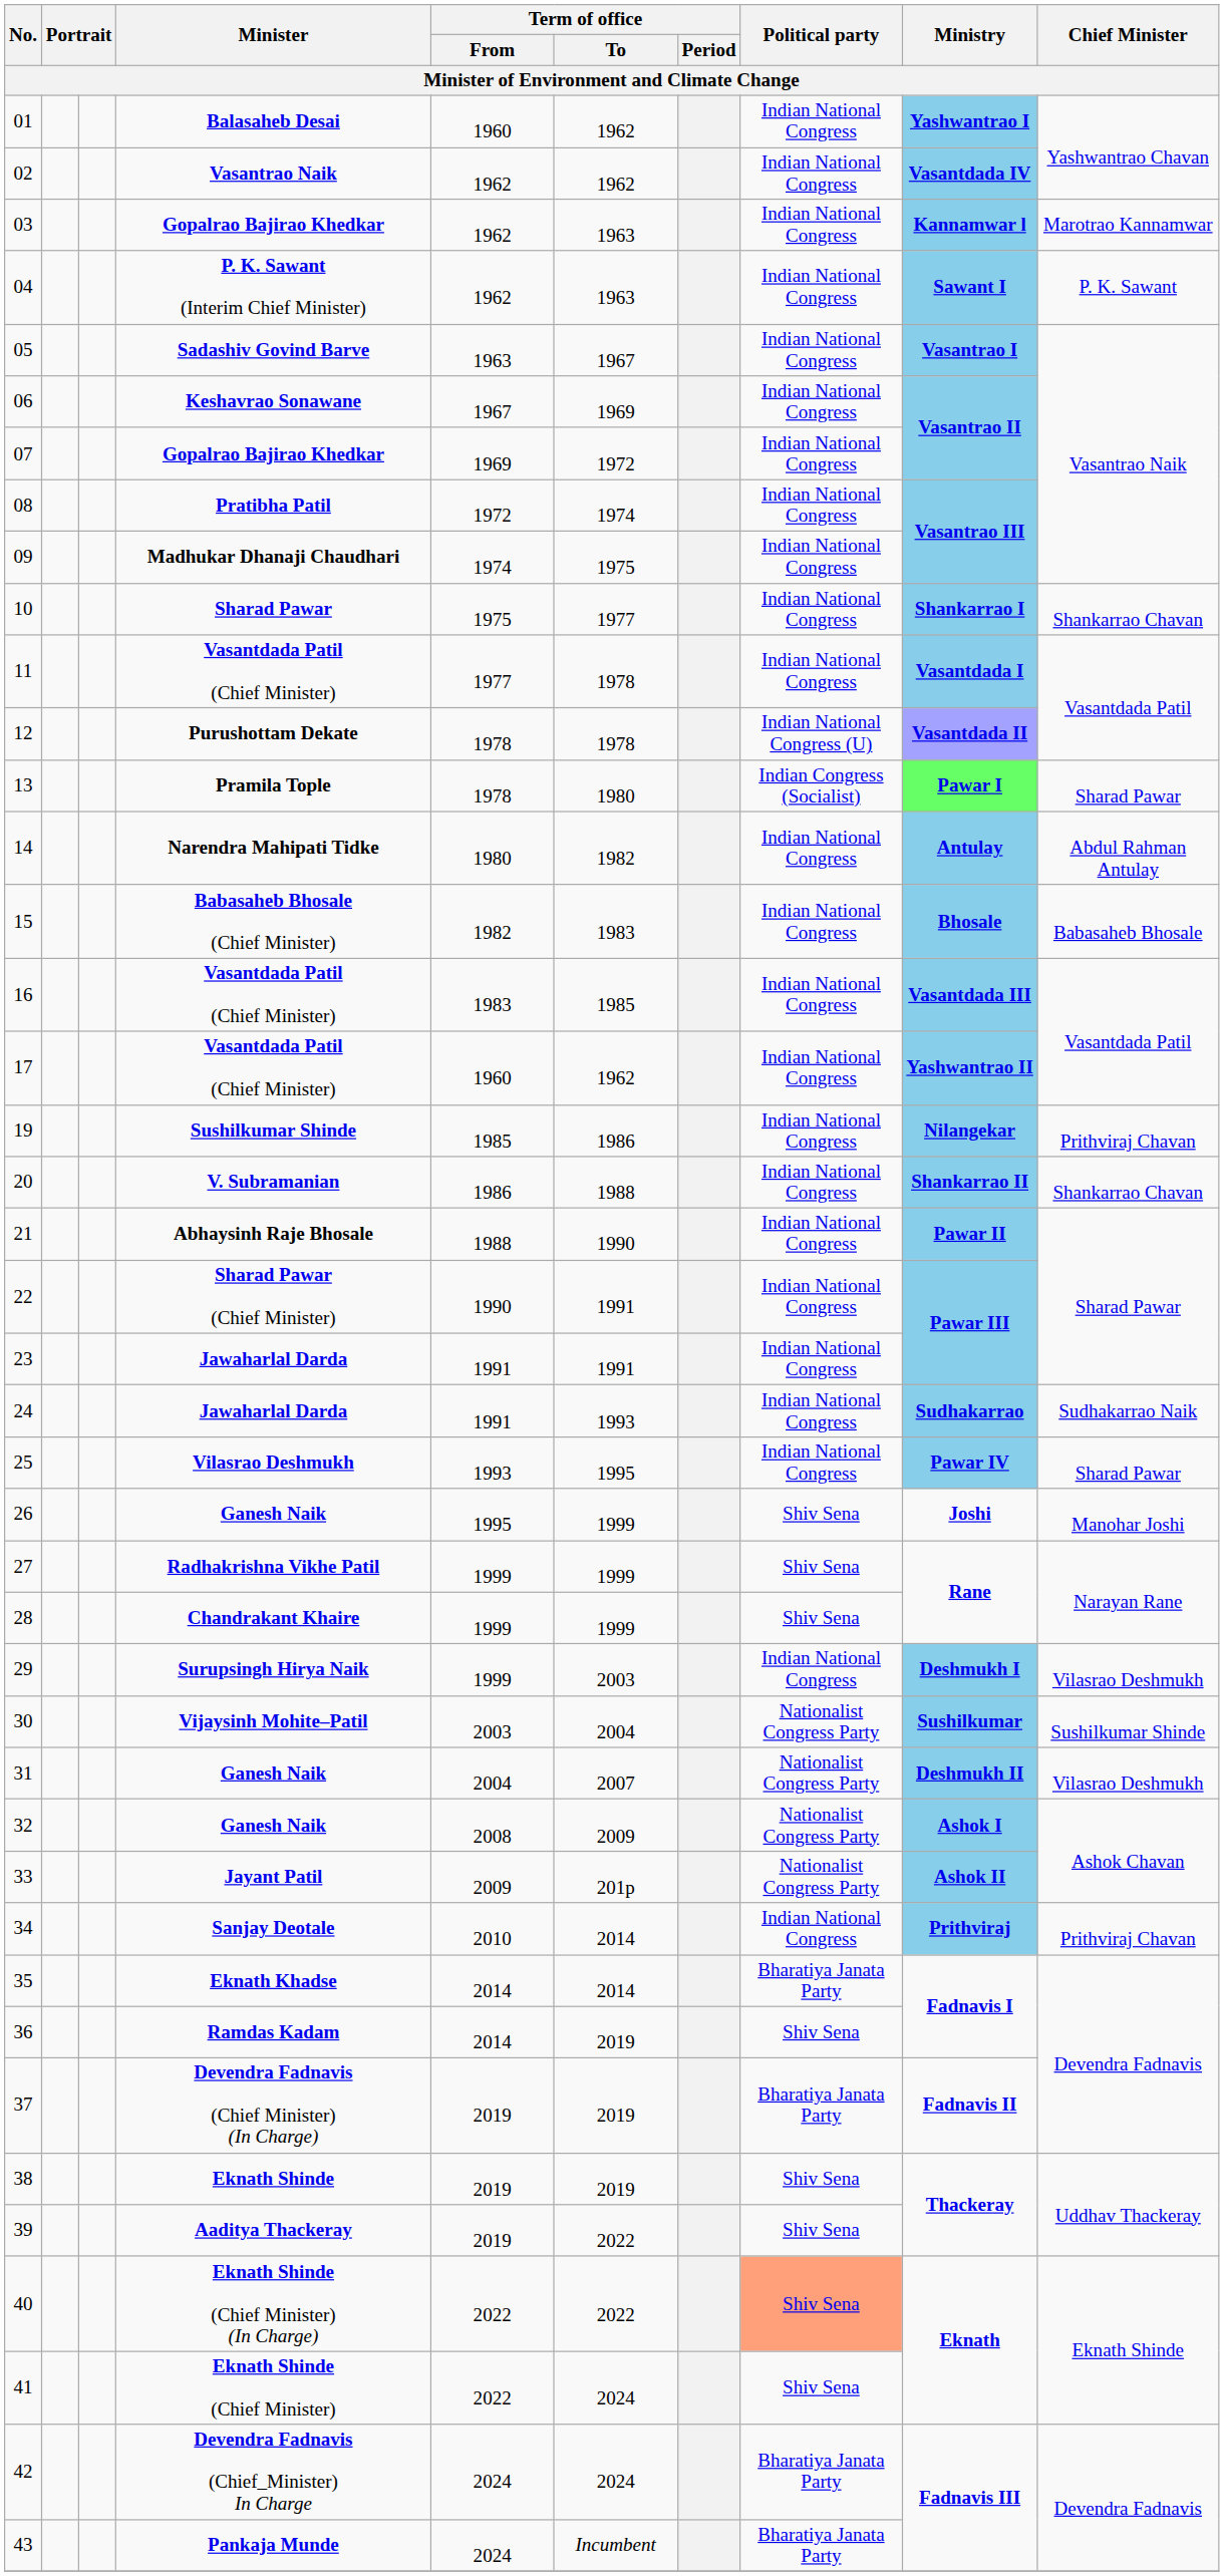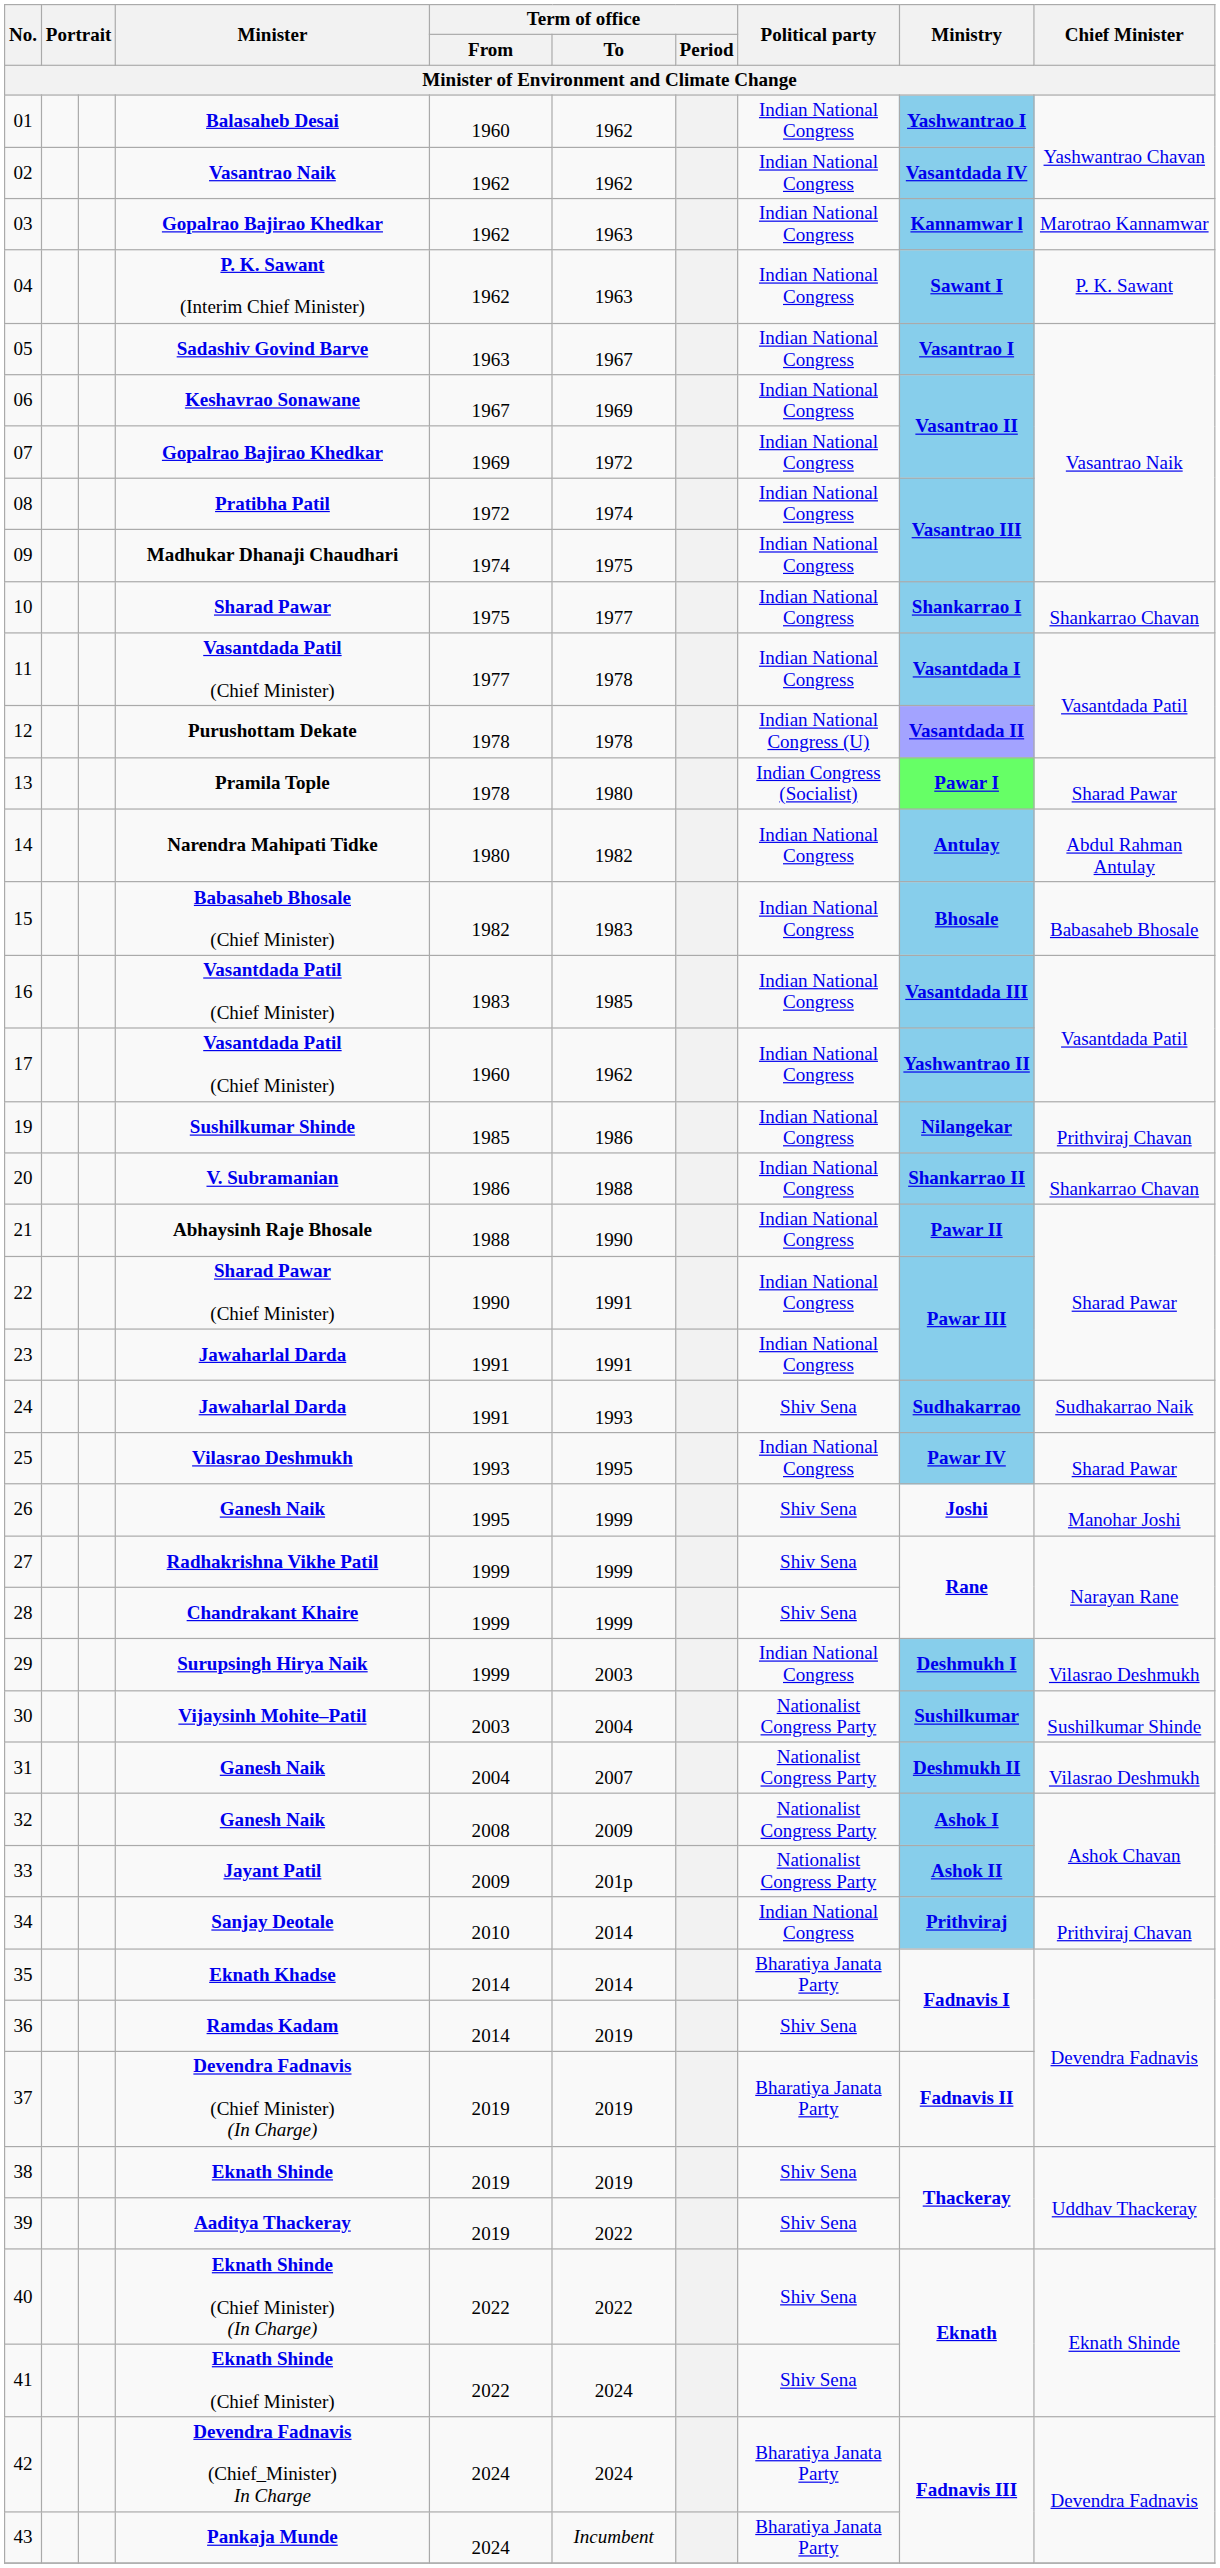24 | Political party: Indian National Congress -> Shiv Sena
40 | Political party: lightsalmon background -> no background
